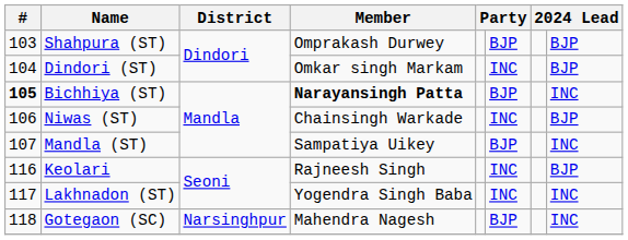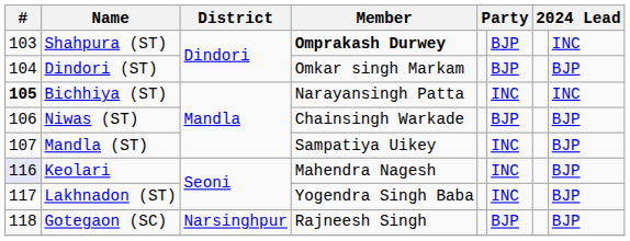Shahpura (ST) | Member: normal -> bold
Shahpura (ST) | column 8: BJP -> INC
Dindori (ST) | column 6: INC -> BJP
Bichhiya (ST) | Member: bold -> normal
Bichhiya (ST) | column 6: BJP -> INC
Niwas (ST) | column 6: INC -> BJP
Mandla (ST) | column 6: BJP -> INC
Mandla (ST) | column 8: INC -> BJP
Keolari | #: no background -> lavender background
Keolari | Member: Rajneesh Singh -> Mahendra Nagesh
Lakhnadon (ST) | column 8: INC -> BJP
Gotegaon (SC) | Member: Mahendra Nagesh -> Rajneesh Singh
Gotegaon (SC) | column 8: INC -> BJP
